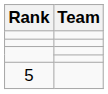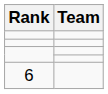row 6 | Rank: 5 -> 6
